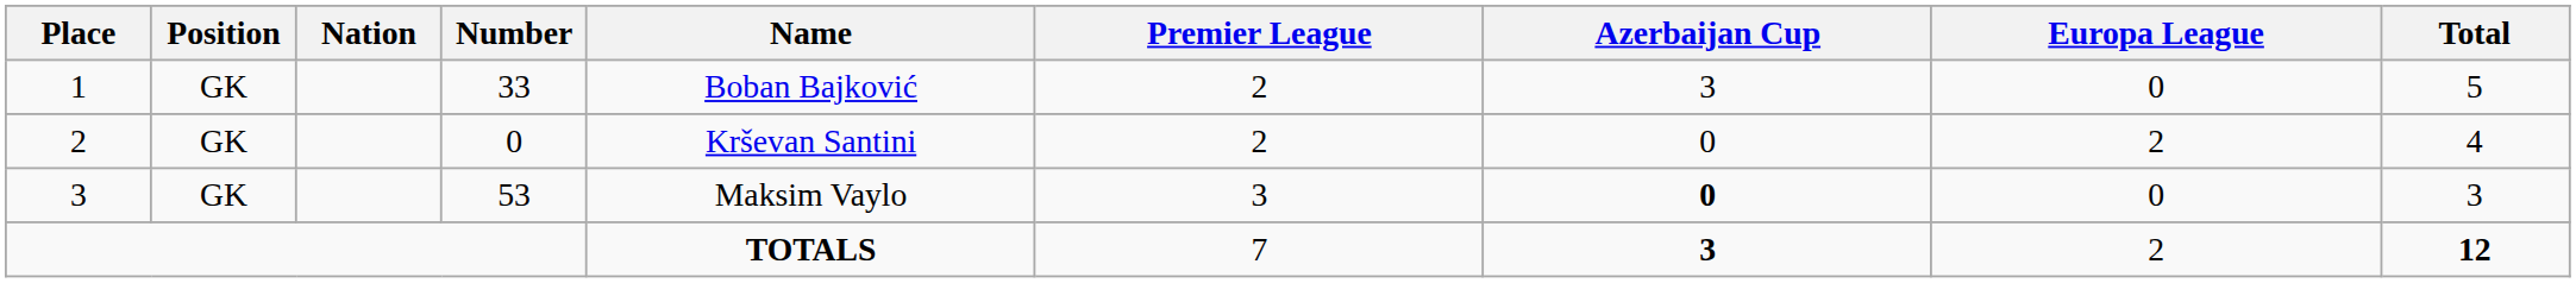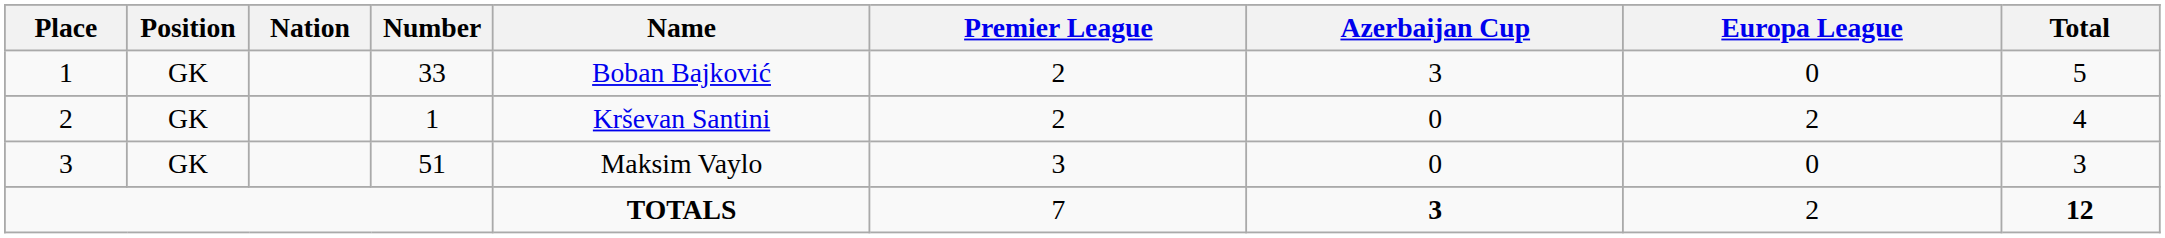row 3 | Number: 0 -> 1
row 4 | Number: 53 -> 51
row 4 | Azerbaijan Cup: bold -> normal
